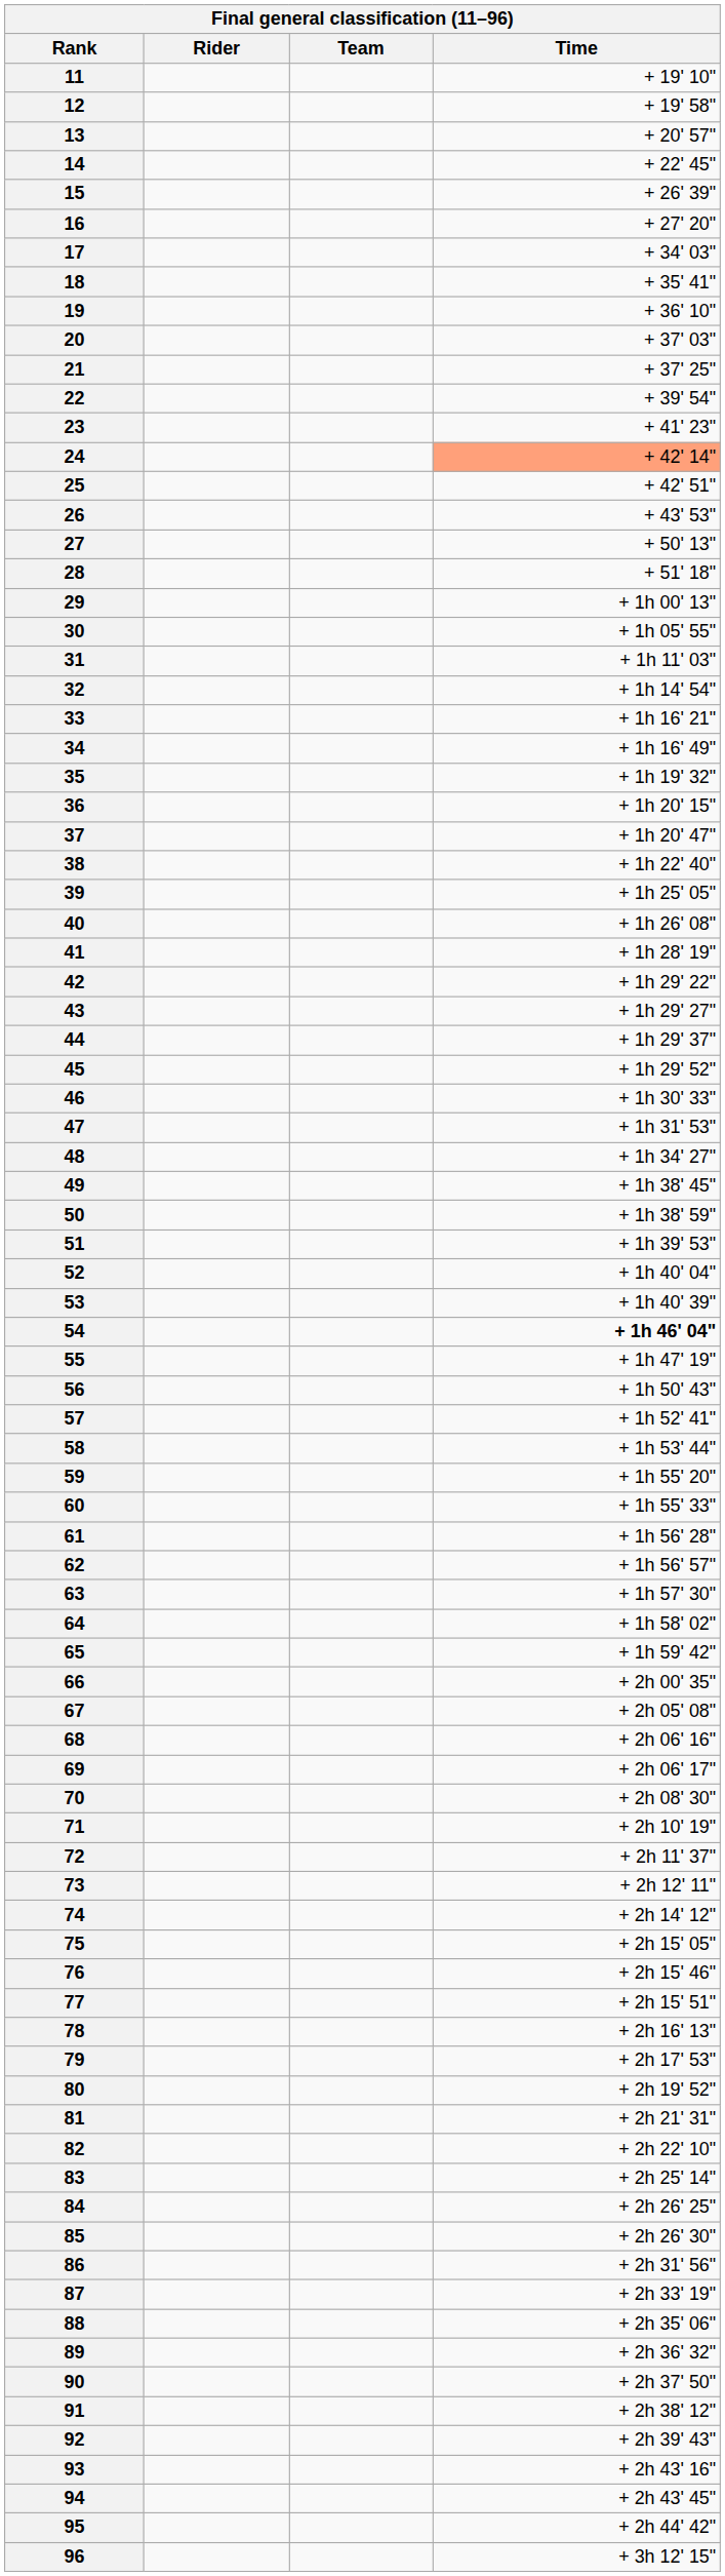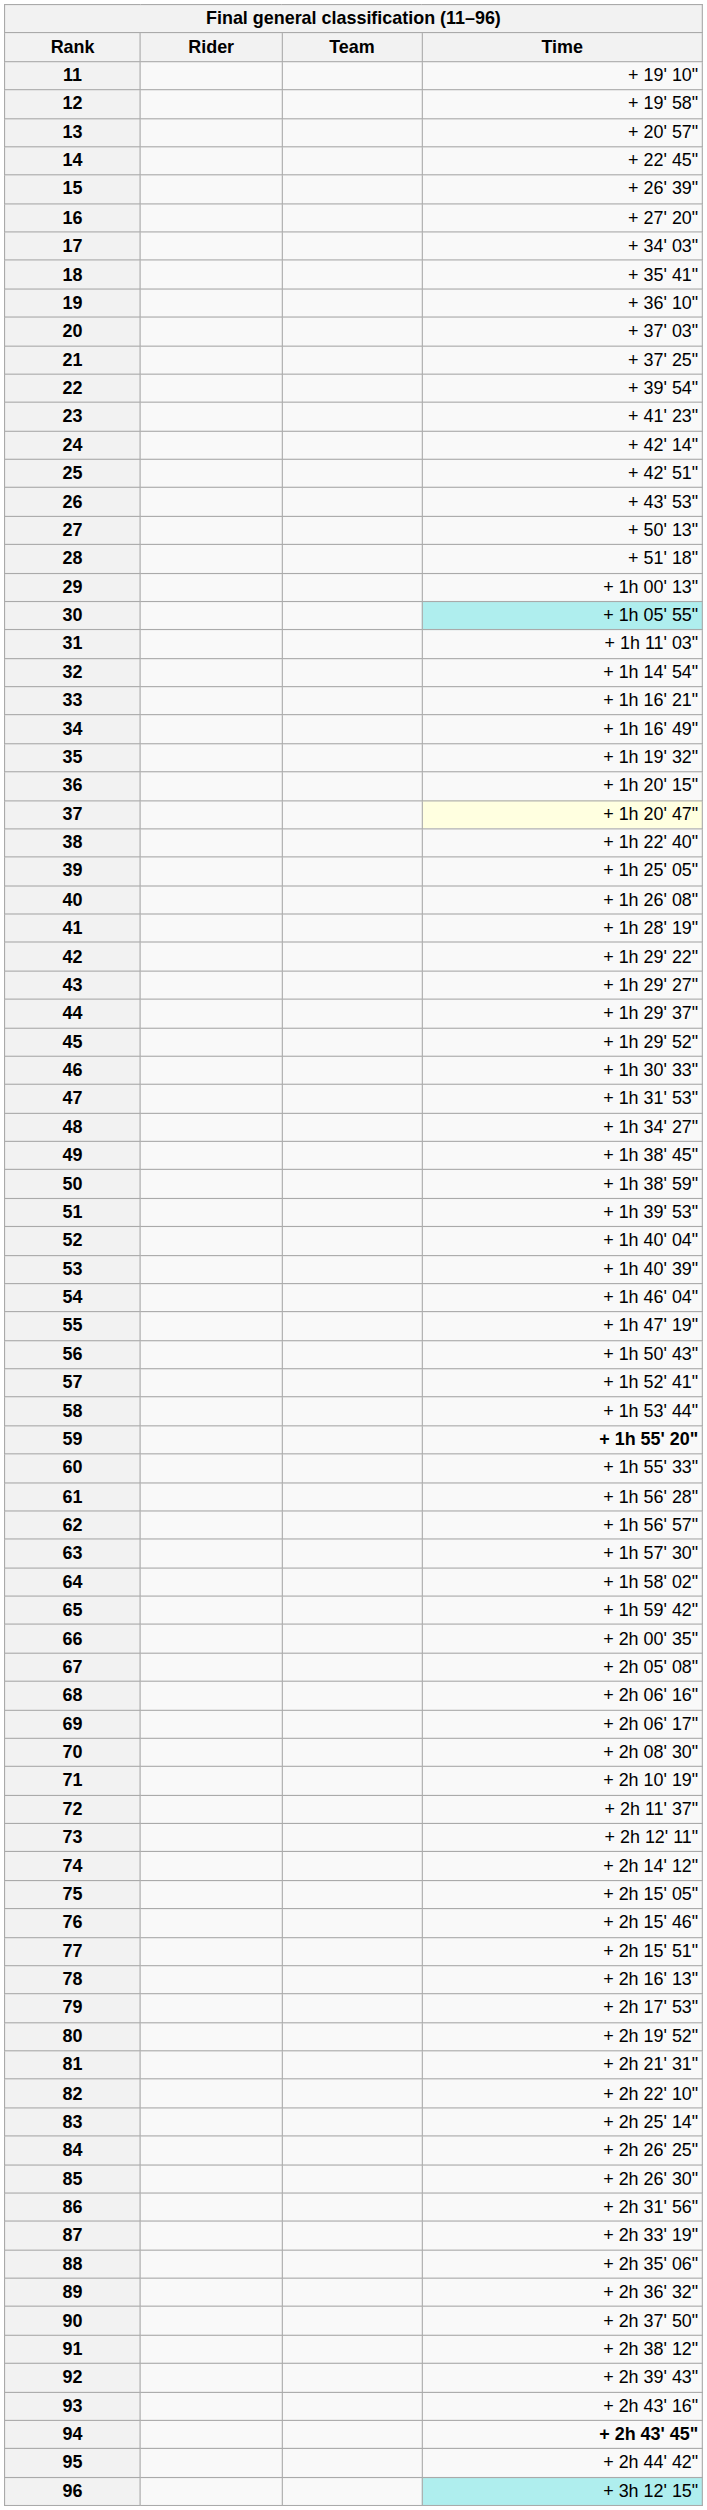24 | Time: lightsalmon background -> no background
30 | Time: no background -> paleturquoise background
37 | Time: no background -> lightyellow background
54 | Time: bold -> normal
59 | Time: normal -> bold
94 | Time: normal -> bold
96 | Time: no background -> paleturquoise background
